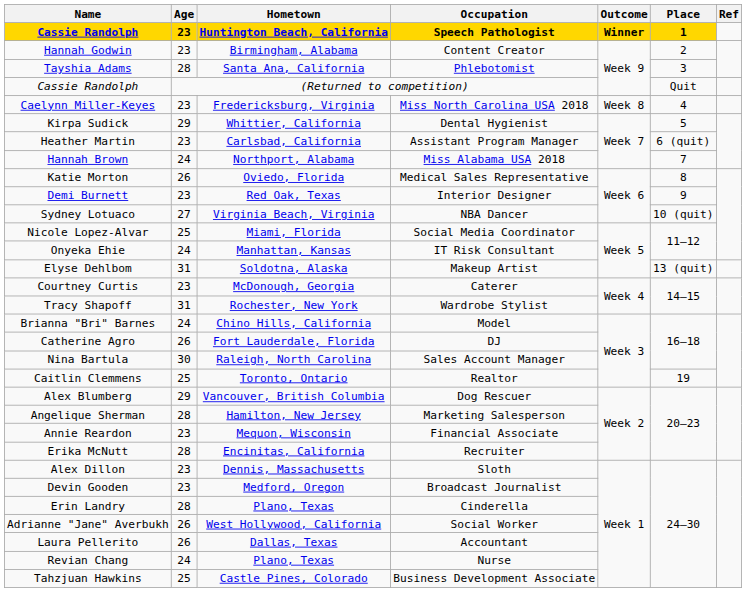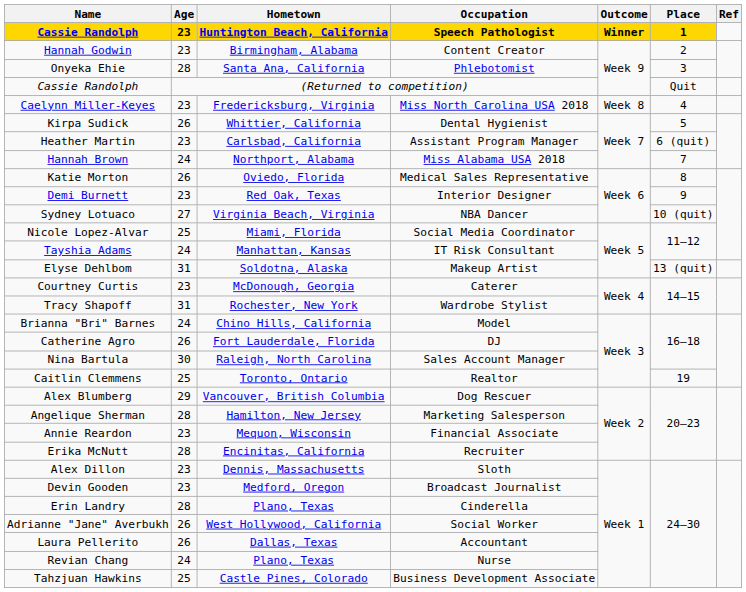Phlebotomist | Name: Tayshia Adams -> Onyeka Ehie
Dental Hygienist | Age: 29 -> 26
IT Risk Consultant | Name: Onyeka Ehie -> Tayshia Adams
